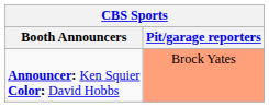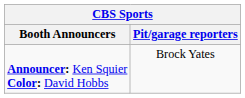Announcer: Ken Squier Color: David Hobbs | Pit/garage reporters: lightsalmon background -> no background
